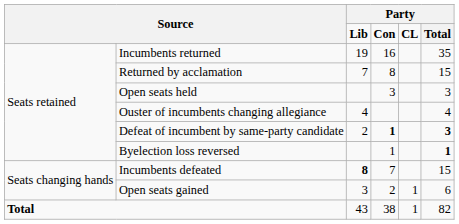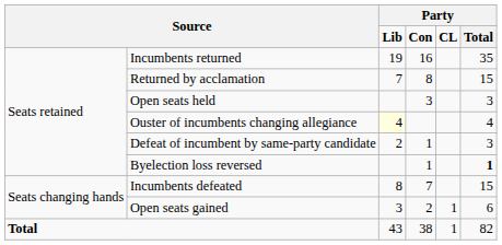Ouster of incumbents changing allegiance | column 3: no background -> lightyellow background
Defeat of incumbent by same-party candidate | column 4: bold -> normal
Defeat of incumbent by same-party candidate | column 6: bold -> normal
Incumbents defeated | column 3: bold -> normal
